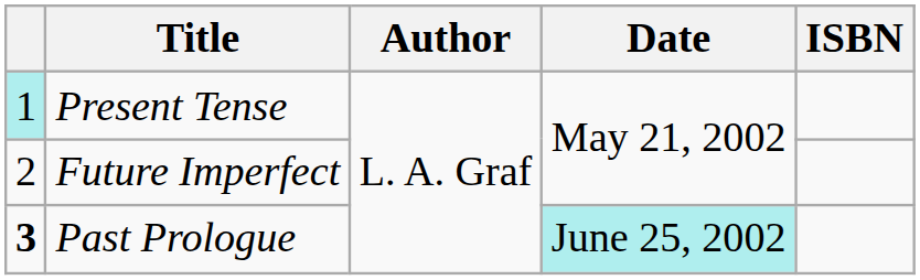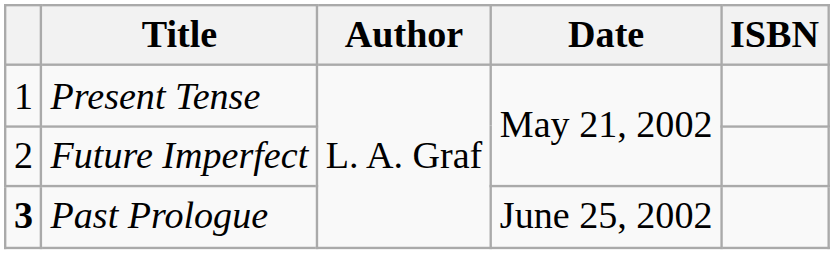Present Tense | column 1: paleturquoise background -> no background
Past Prologue | Date: paleturquoise background -> no background
